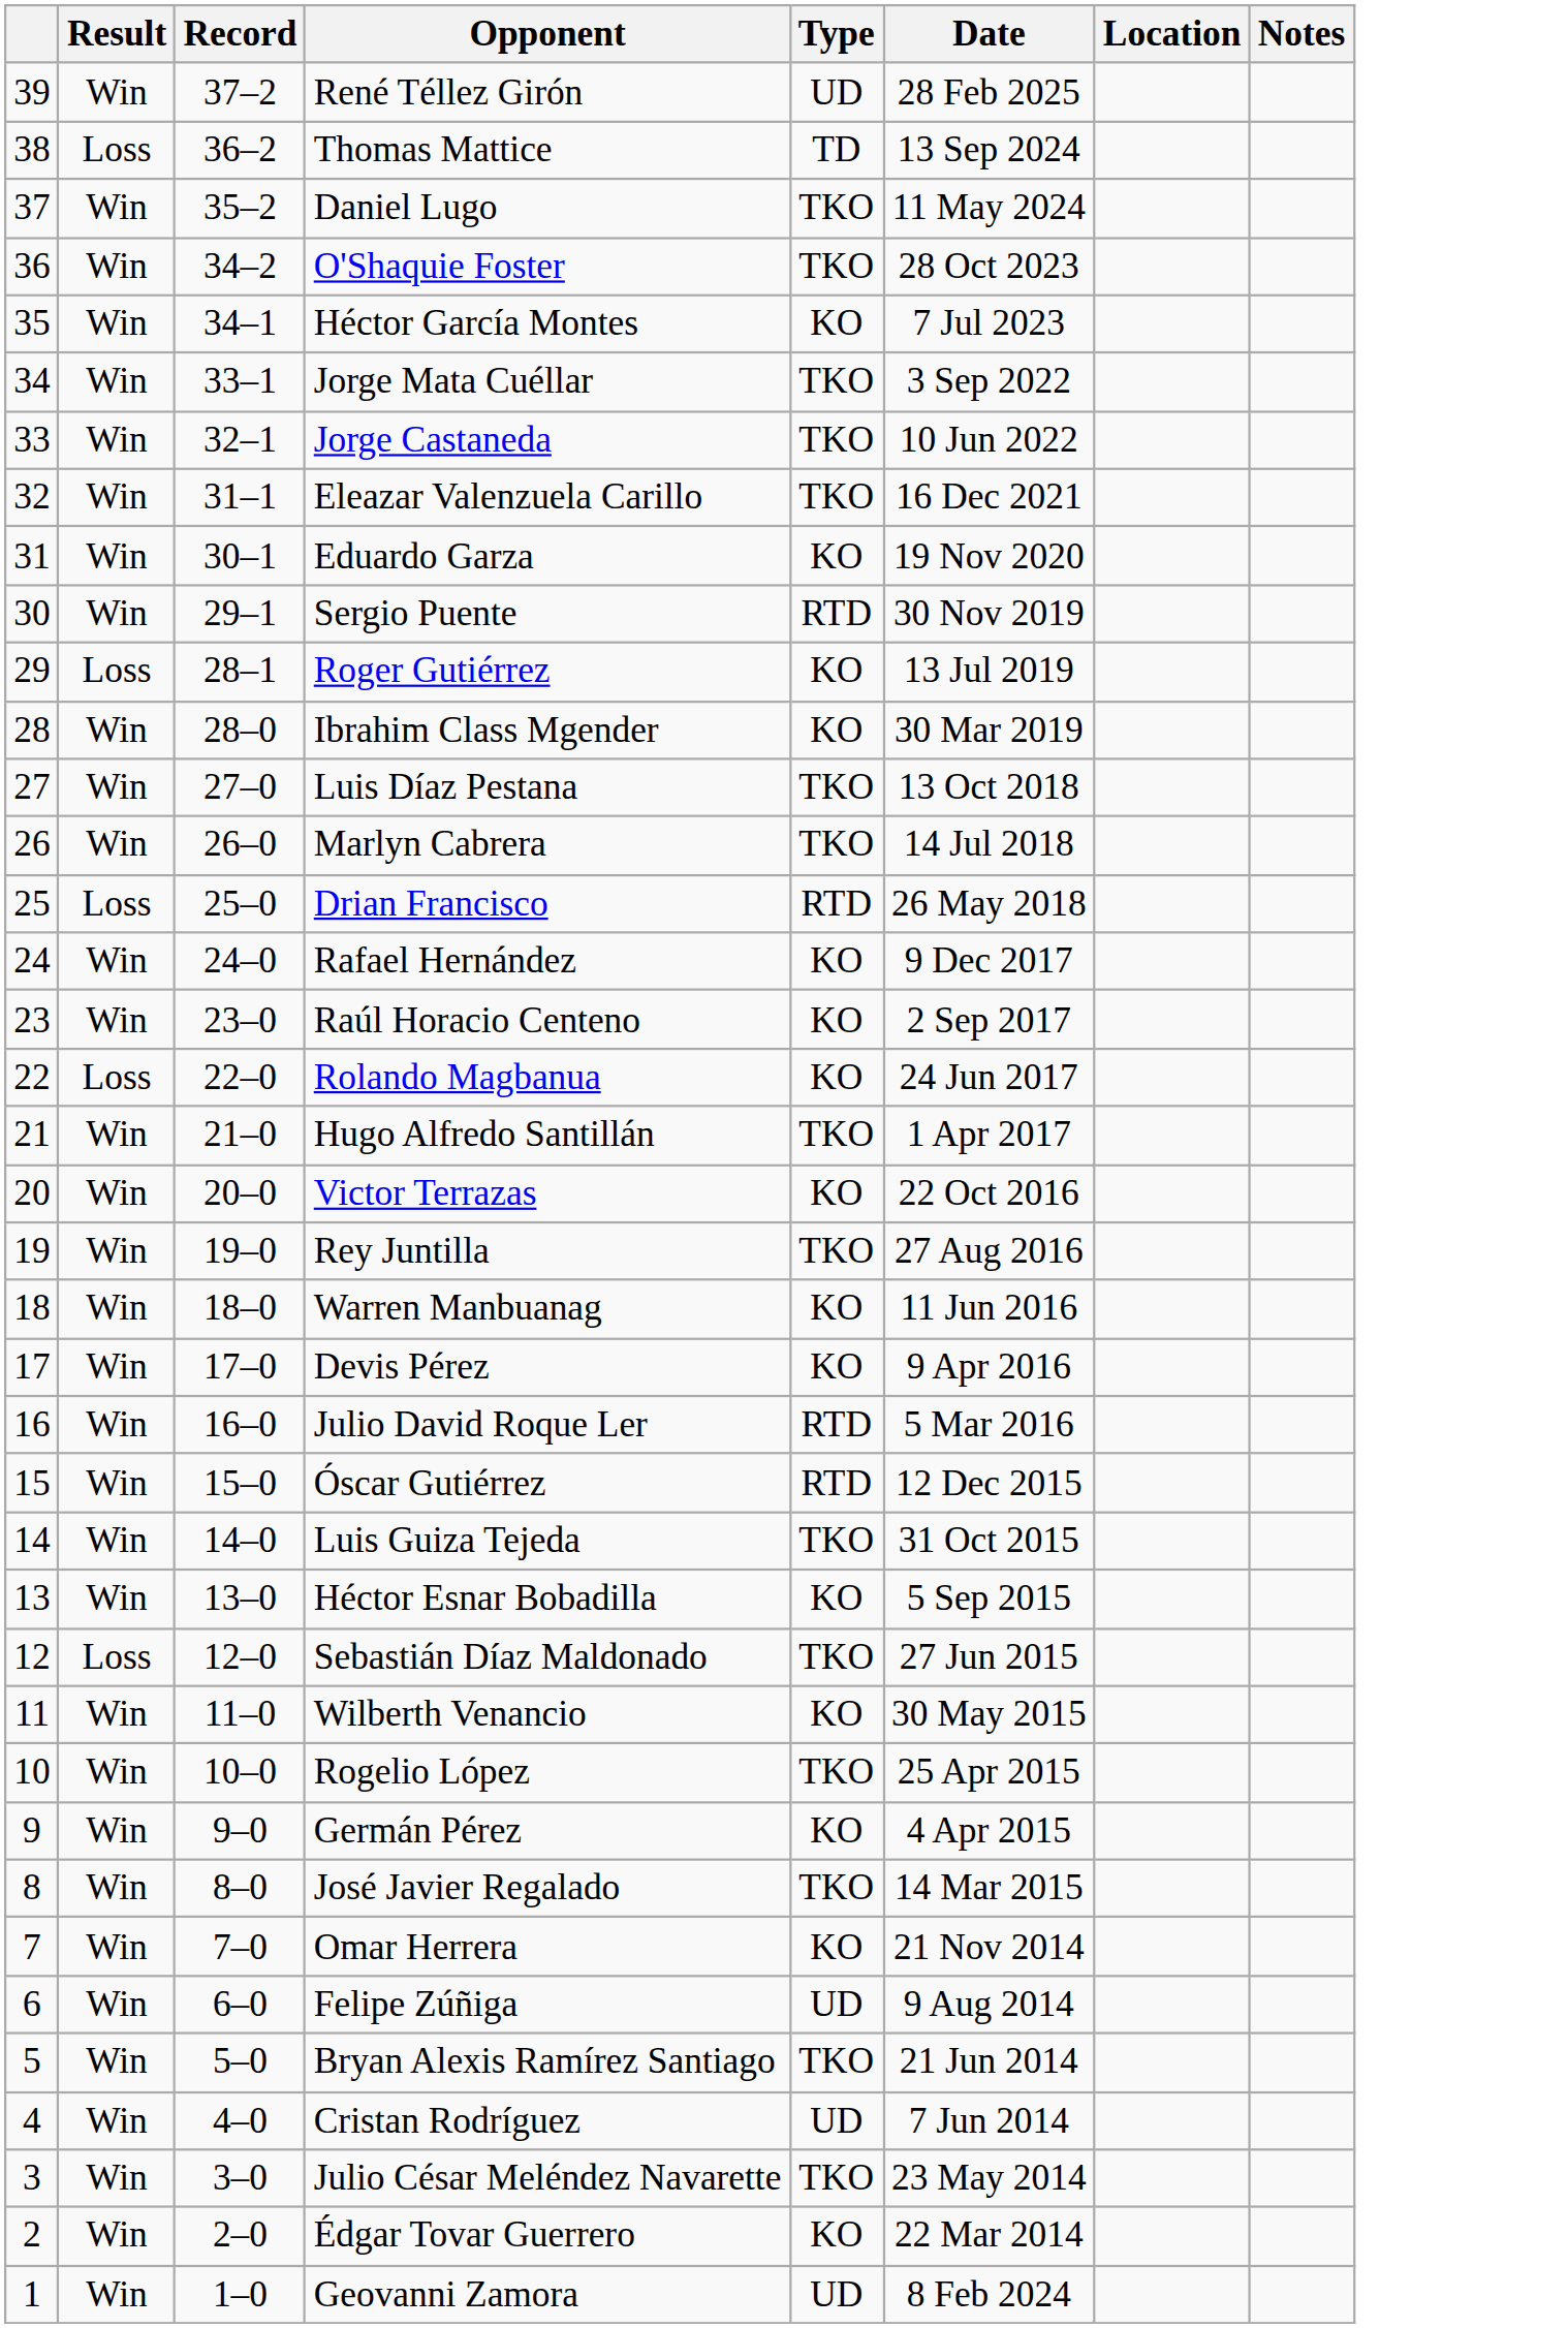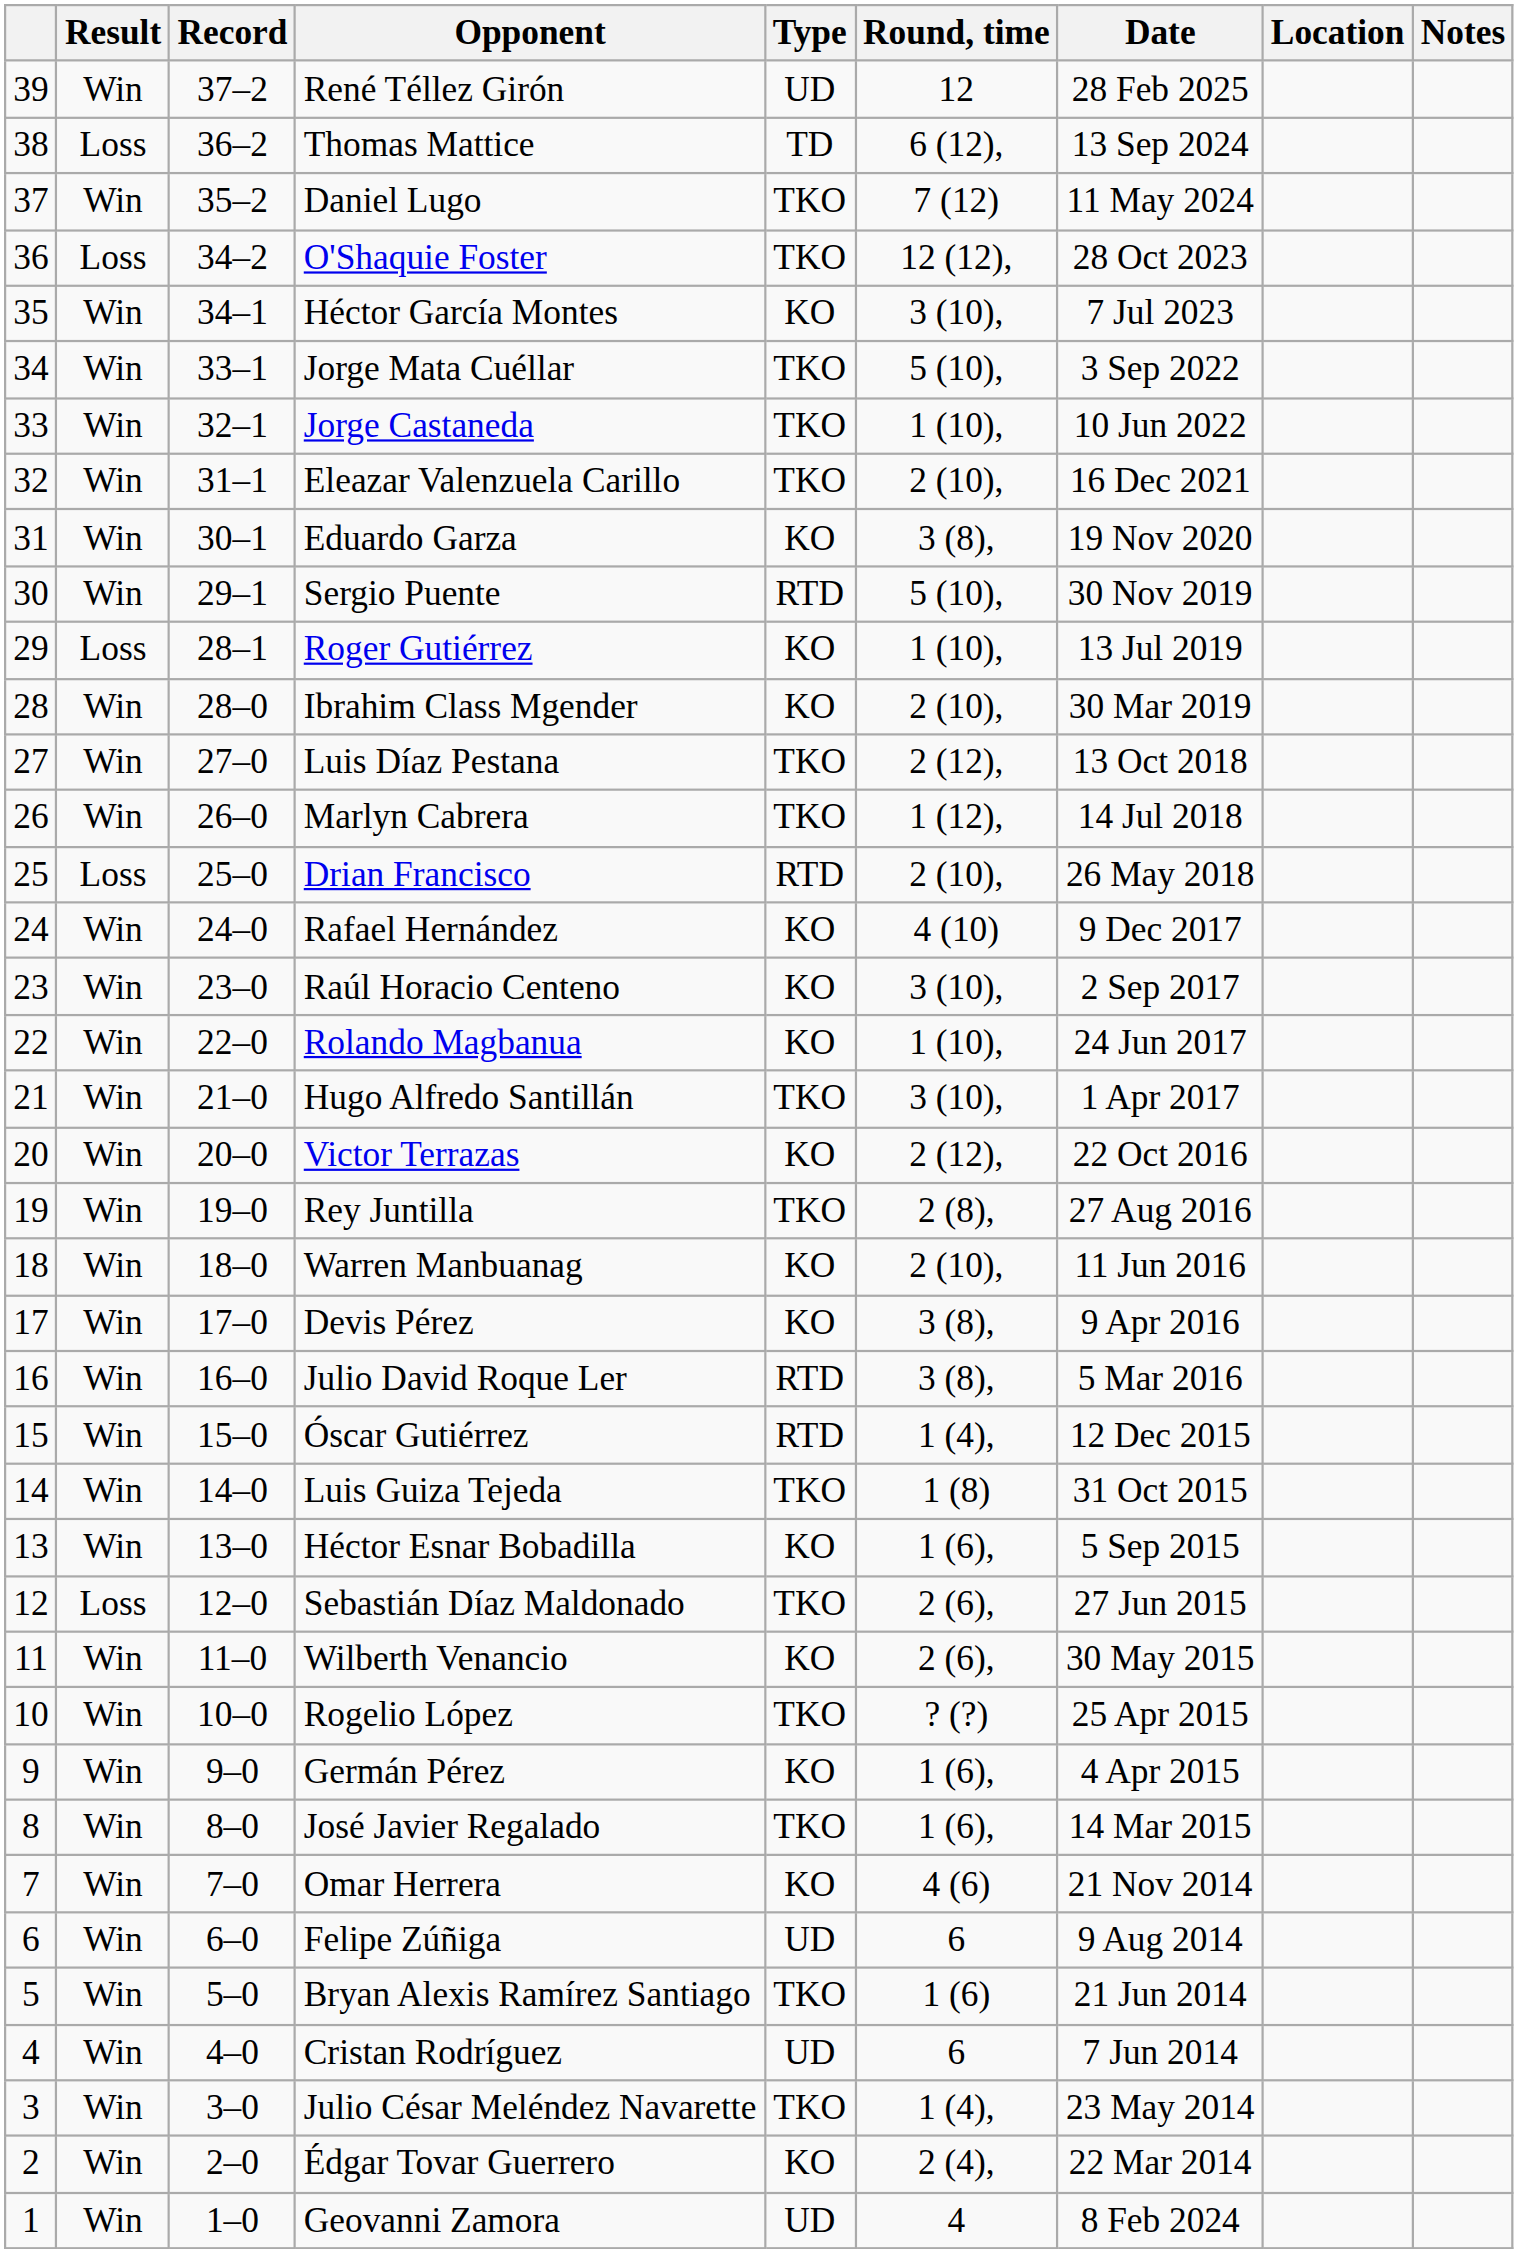+ column: Round, time | 12 | 6 (12), | 7 (12) | 12 (12), | 3 (10), | 5 (10), | 1 (10), | 2 (10), | 3 (8), | 5 (10), | 1 (10), | 2 (10), | 2 (12), | 1 (12), | 2 (10), | 4 (10) | 3 (10), | 1 (10), | 3 (10), | 2 (12), | 2 (8), | 2 (10), | 3 (8), | 3 (8), | 1 (4), | 1 (8) | 1 (6), | 2 (6), | 2 (6), | ? (?) | 1 (6), | 1 (6), | 4 (6) | 6 | 1 (6) | 6 | 1 (4), | 2 (4), | 4
O'Shaquie Foster | Result: Win -> Loss
Rolando Magbanua | Result: Loss -> Win
